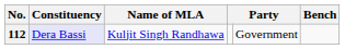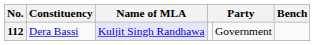112 | Constituency: lavender background -> no background
112 | Name of MLA: no background -> lavender background
